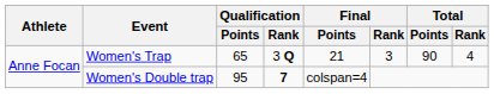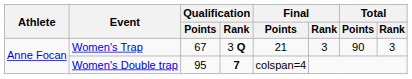Women's Trap | Qualification / Points: 65 -> 67
Women's Trap | Total / Rank: 4 -> 3
